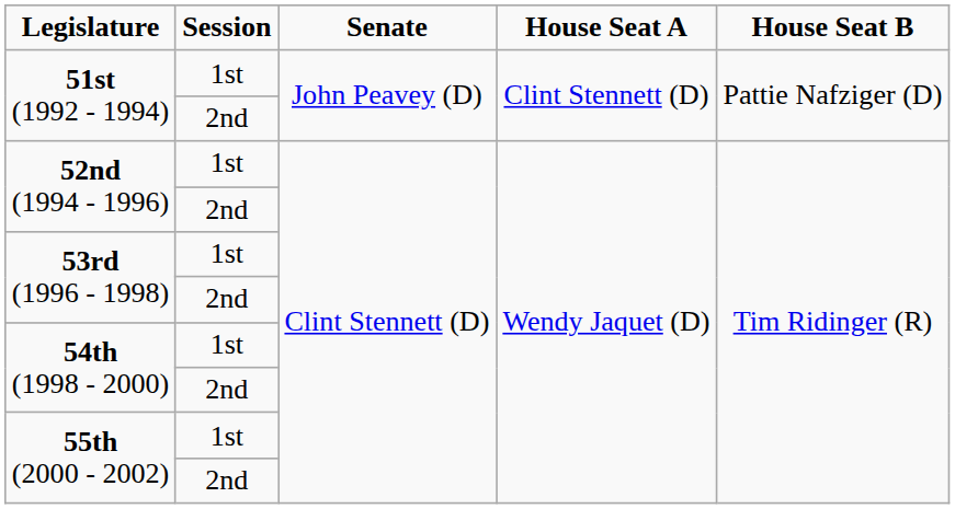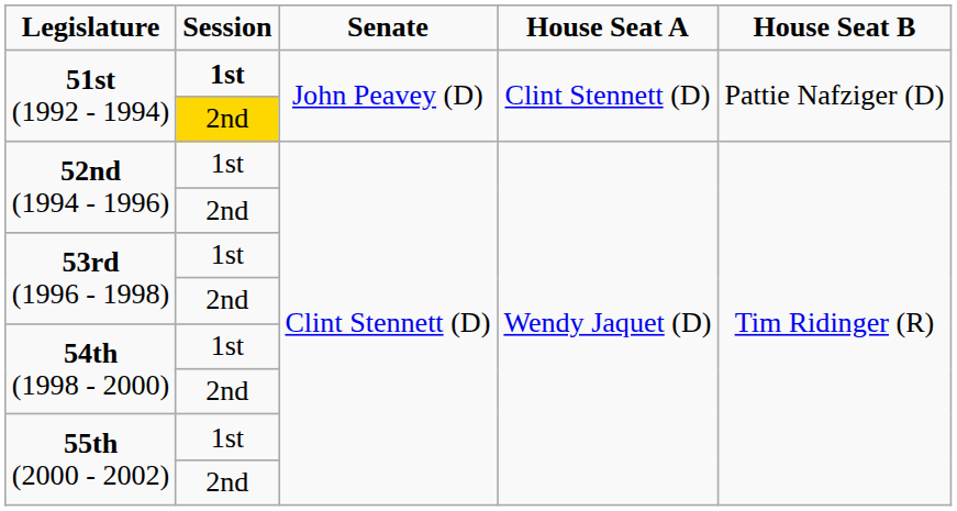51st (1992 - 1994) / 1st | Session: normal -> bold
51st (1992 - 1994) / 2nd | Session: no background -> gold background
